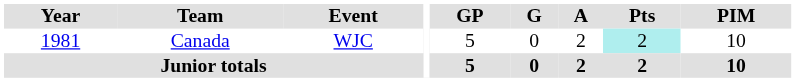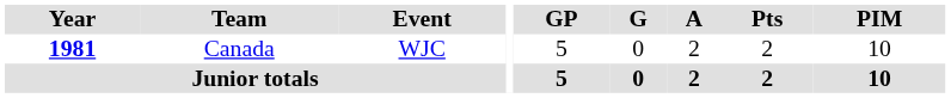Canada | Year: normal -> bold
Canada | Pts: paleturquoise background -> no background
